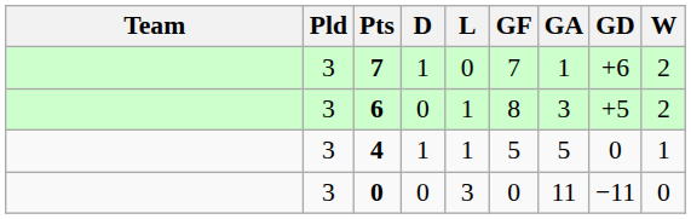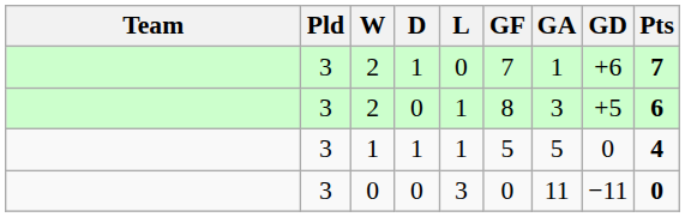columns swapped: W <-> Pts
